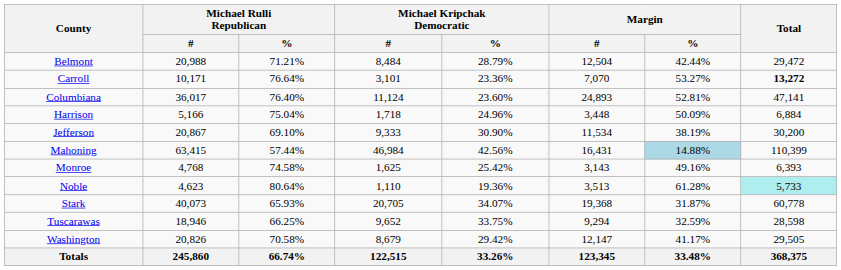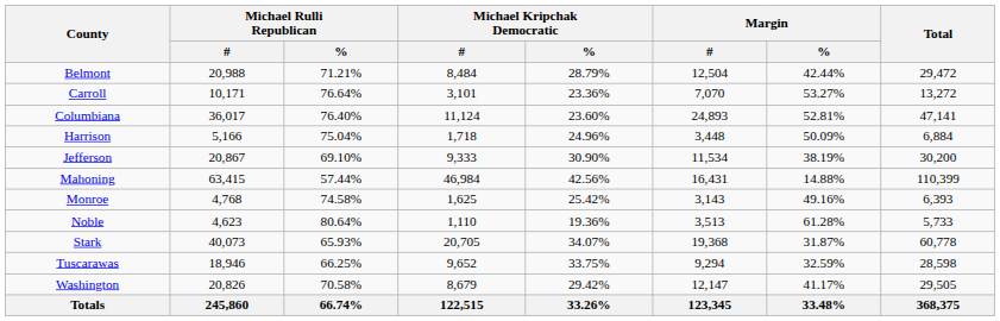Carroll | Total: bold -> normal
Mahoning | Margin / %: lightblue background -> no background
Noble | Total: paleturquoise background -> no background
